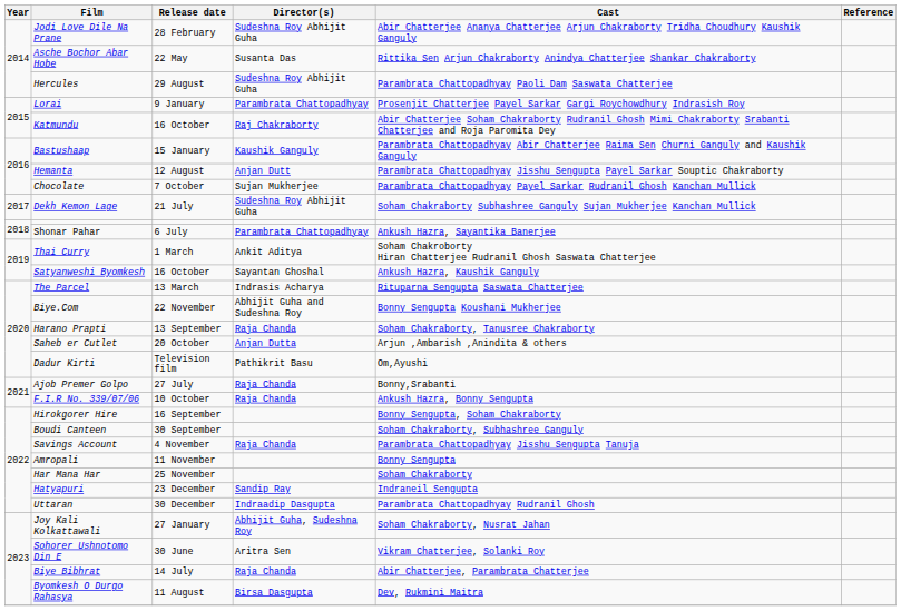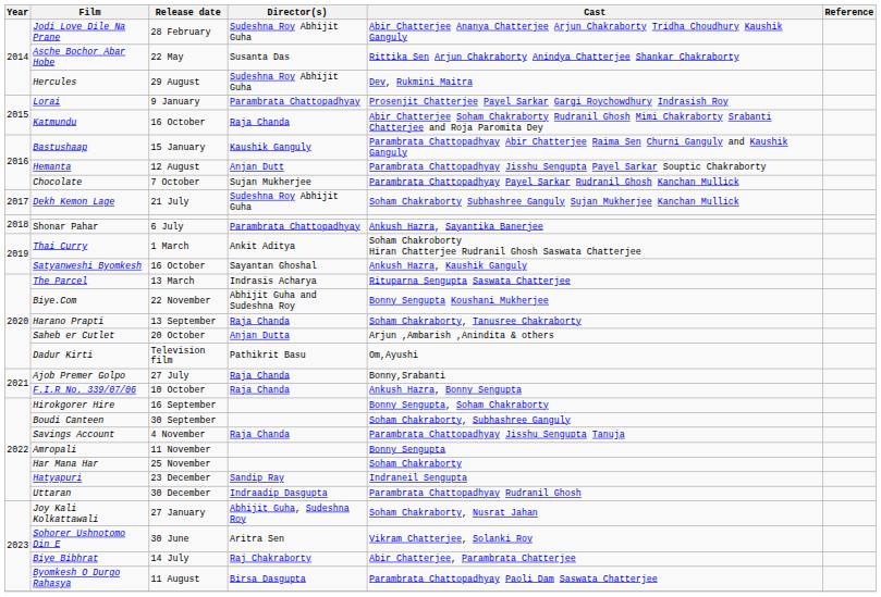Hercules | Cast: Parambrata Chattopadhyay Paoli Dam Saswata Chatterjee -> Dev, Rukmini Maitra
Katmundu | Director(s): Raj Chakraborty -> Raja Chanda
Biye Bibhrat | Director(s): Raja Chanda -> Raj Chakraborty
Byomkesh O Durgo Rahasya | Cast: Dev, Rukmini Maitra -> Parambrata Chattopadhyay Paoli Dam Saswata Chatterjee
